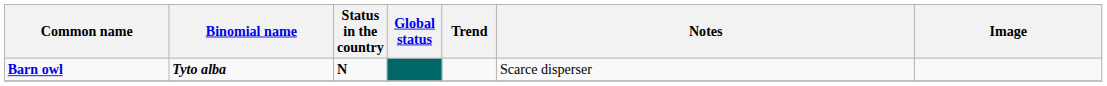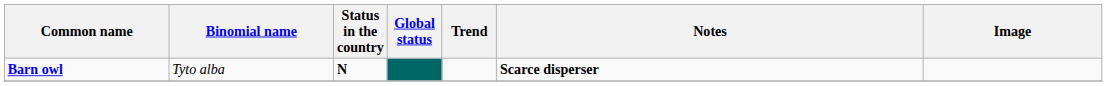Barn owl | Binomial name: bold -> normal
Barn owl | Notes: normal -> bold
